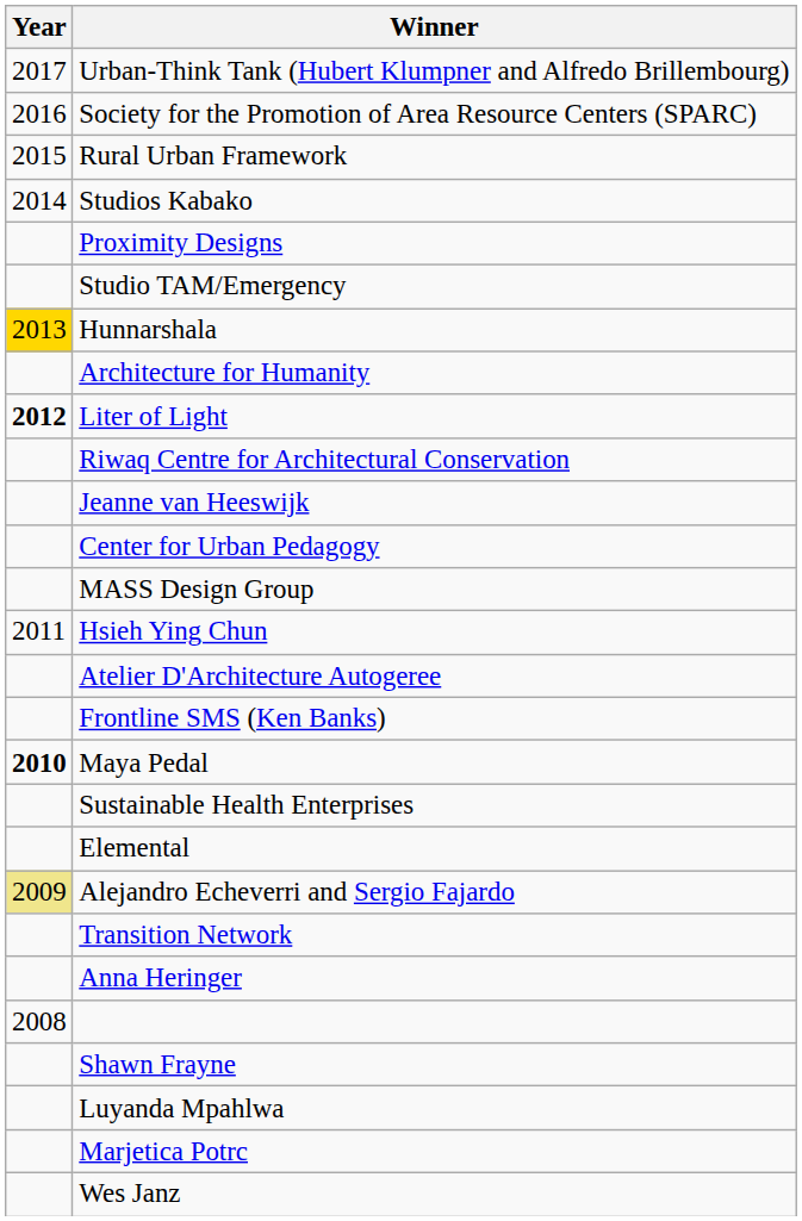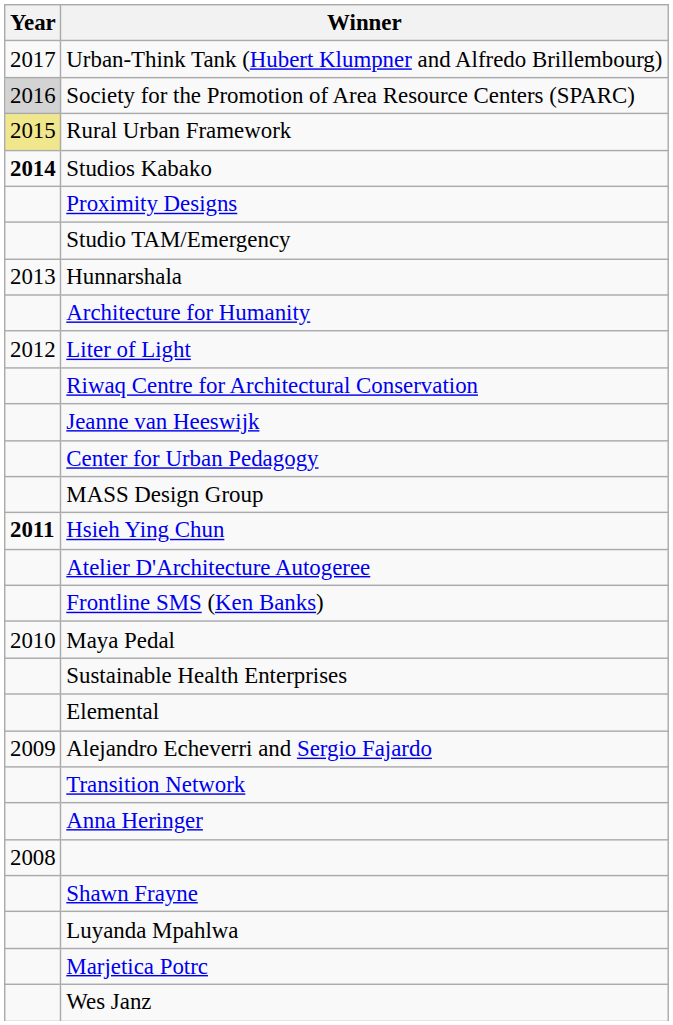Society for the Promotion of Area Resource Centers (SPARC) | Year: no background -> lightgrey background
Rural Urban Framework | Year: no background -> khaki background
Studios Kabako | Year: normal -> bold
Hunnarshala | Year: gold background -> no background
Liter of Light | Year: bold -> normal
Hsieh Ying Chun | Year: normal -> bold
Maya Pedal | Year: bold -> normal
Alejandro Echeverri and Sergio Fajardo | Year: khaki background -> no background
